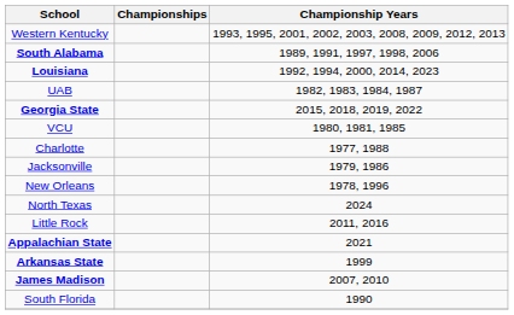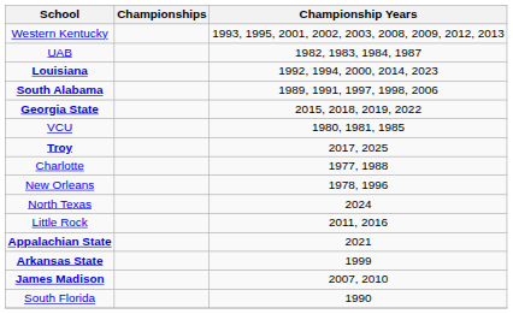rows swapped: South Alabama <-> UAB
+ row: Troy | 2017, 2025
- row: Jacksonville | 1979, 1986
